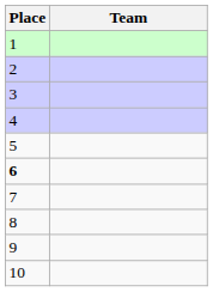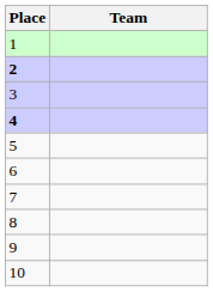2 | Place: normal -> bold
4 | Place: normal -> bold
6 | Place: bold -> normal
